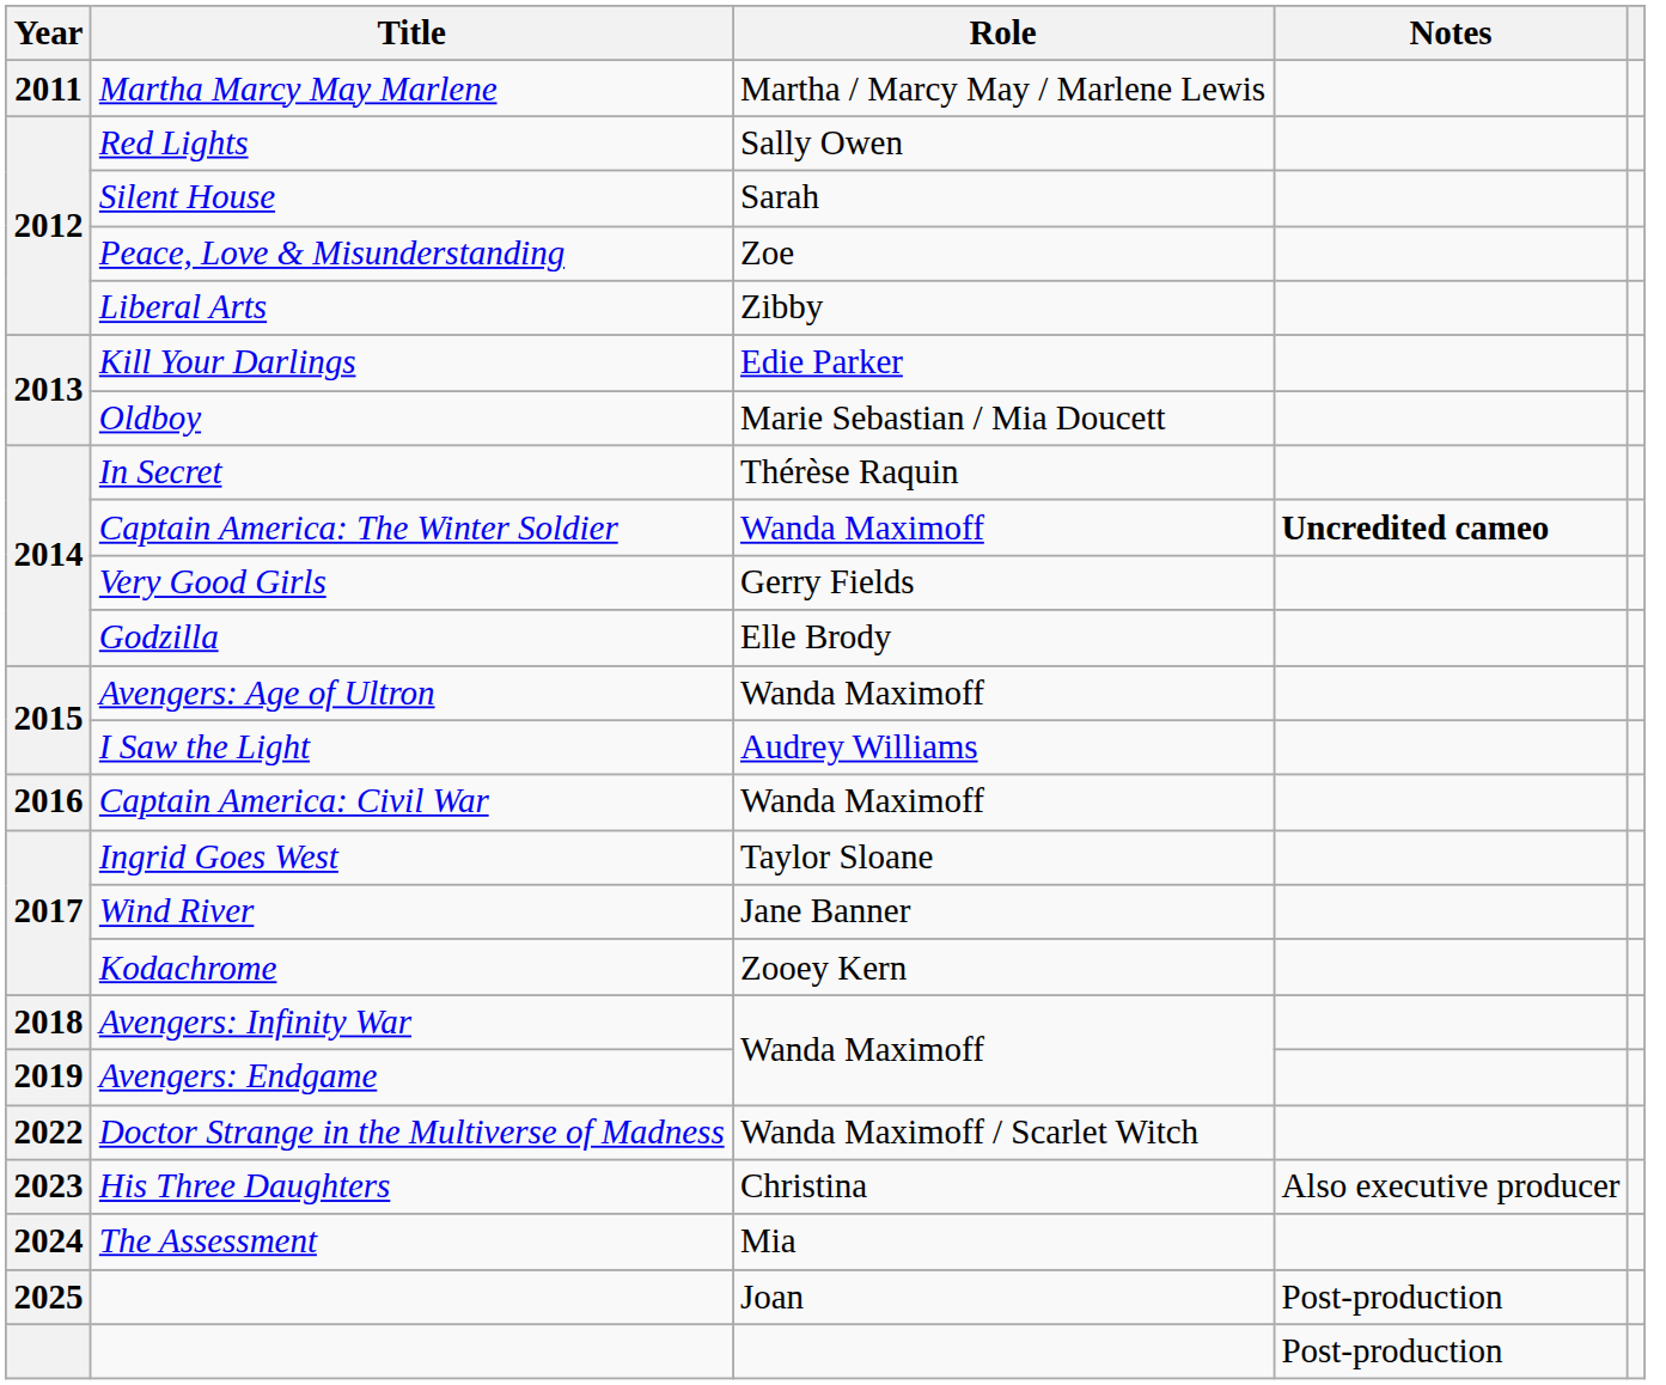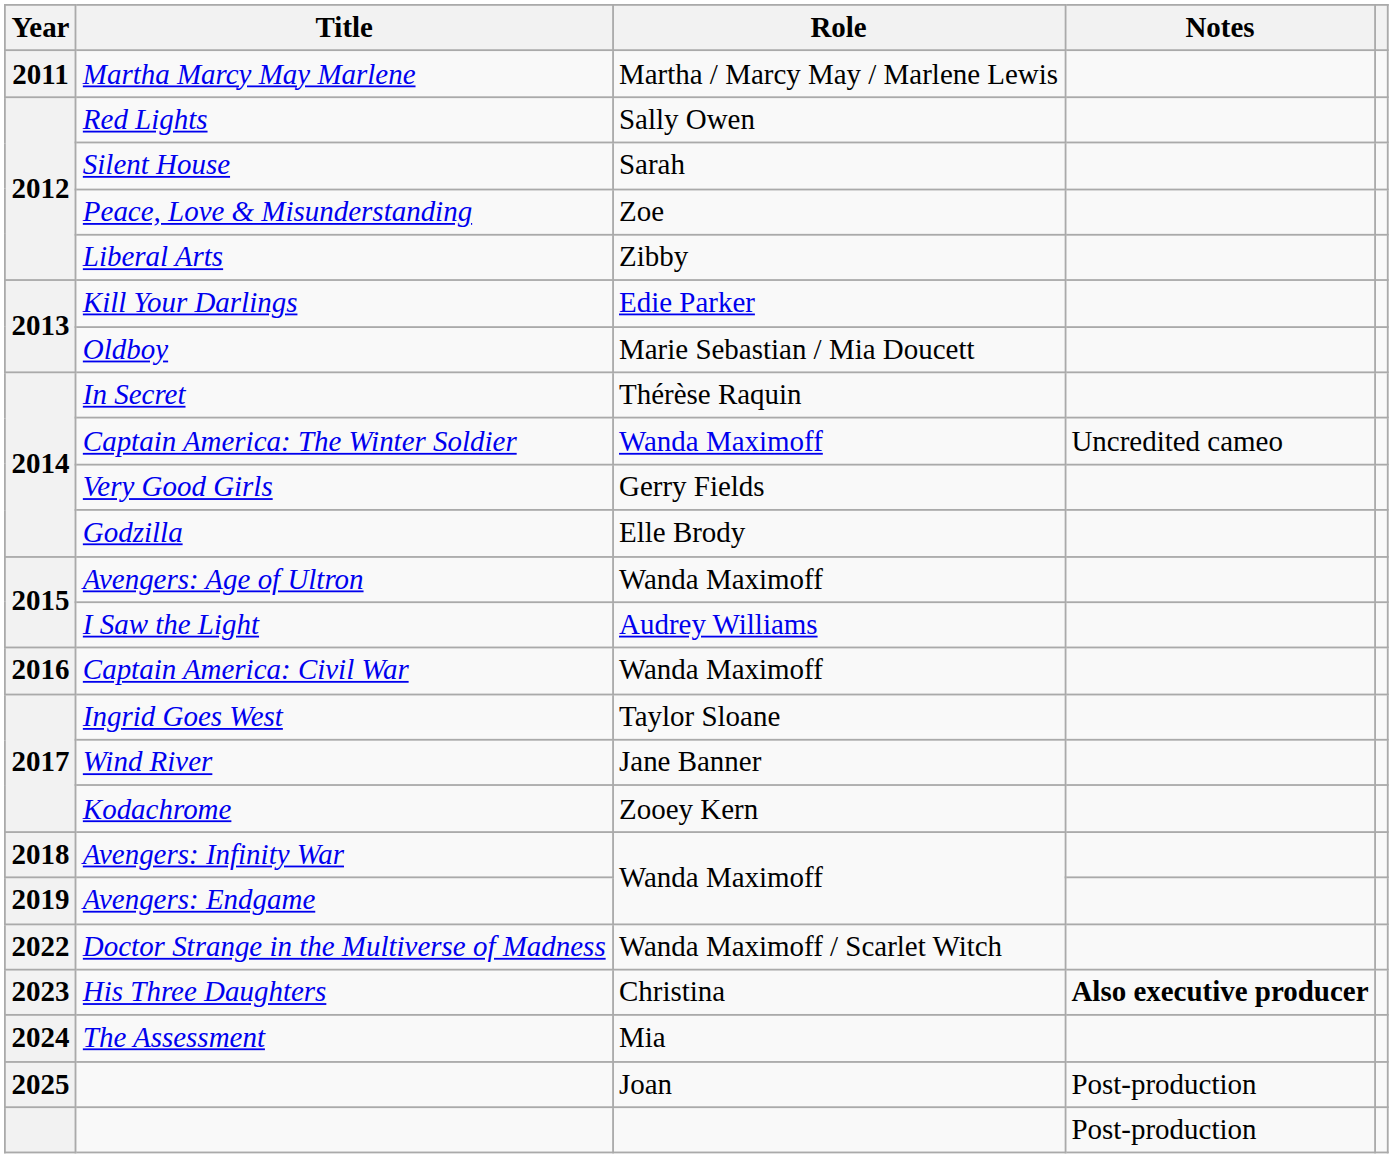Captain America: The Winter Soldier | Notes: bold -> normal
His Three Daughters | Notes: normal -> bold
